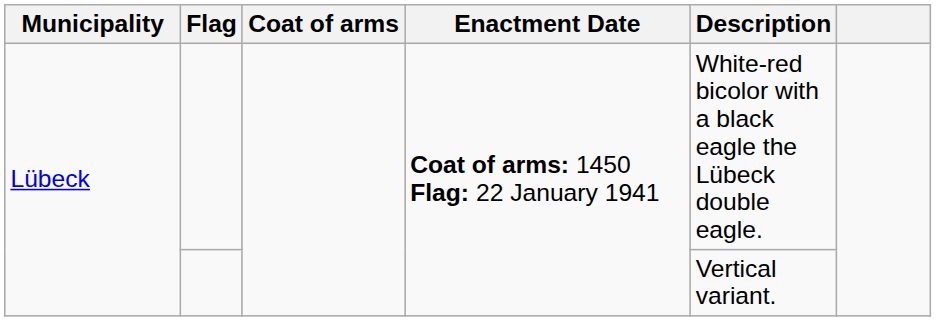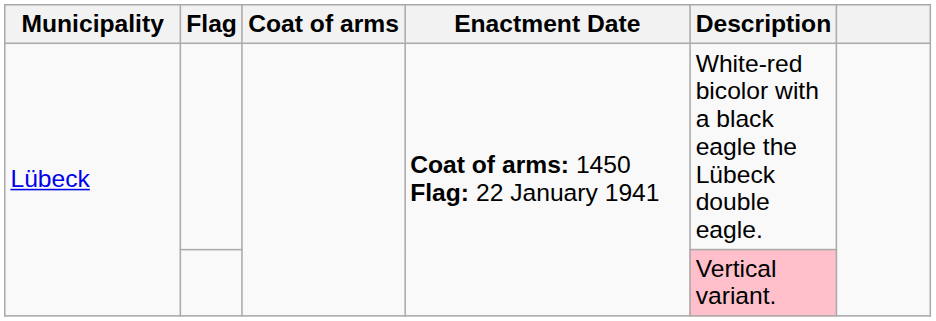row 3 | Description: no background -> pink background
